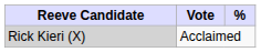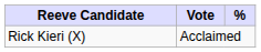Rick Kieri (X) | Reeve Candidate: lightgrey background -> no background
